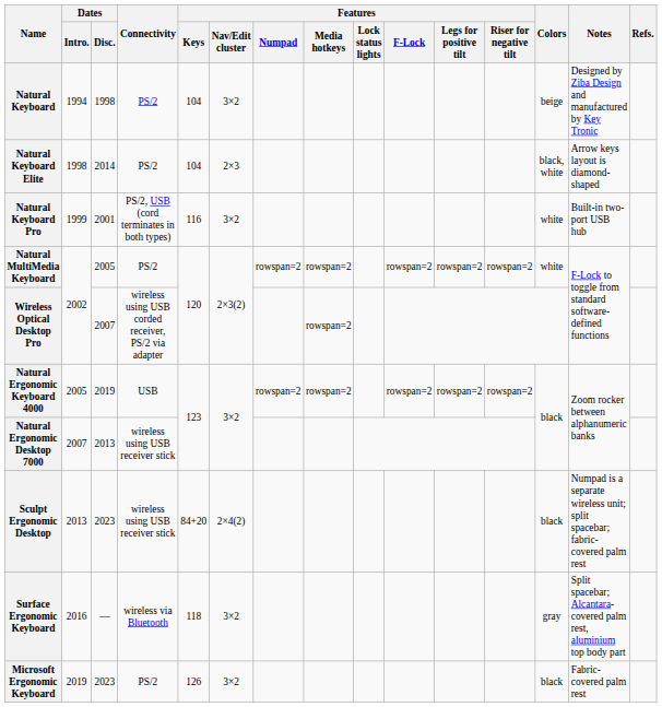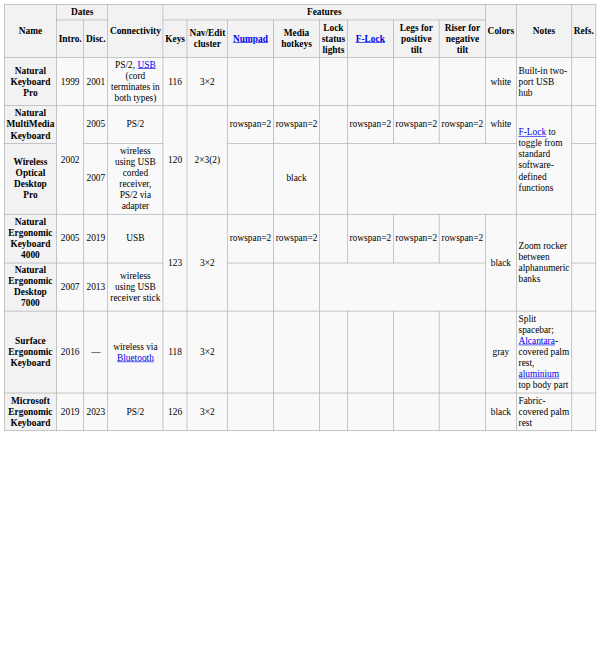- row: Natural Keyboard | 1994 | 1998 | PS/2 | 104 | 3×2 | beige | Designed by Ziba Design and manufactured by Key Tronic
- row: Natural Keyboard Elite | 1998 | 2014 | PS/2 | 104 | 2×3 | black, white | Arrow keys layout is diamond-shaped
Wireless Optical Desktop Pro | Features / Media hotkeys: rowspan=2 -> black
- row: Sculpt Ergonomic Desktop | 2013 | 2023 | wireless using USB receiver stick | 84+20 | 2×4(2) | black | Numpad is a separate wireless unit; split spacebar; fabric-covered palm rest
